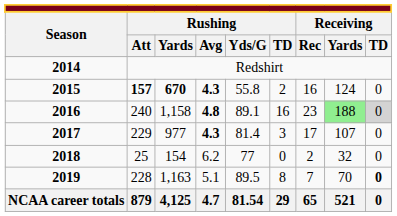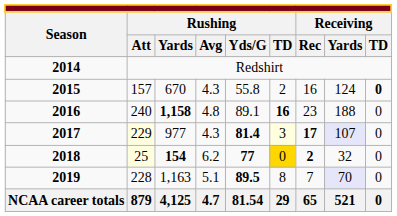2015 | column 2: bold -> normal
2015 | column 3: bold -> normal
2015 | column 4: bold -> normal
2015 | column 9: normal -> bold
2016 | column 3: normal -> bold
2016 | column 4: bold -> normal
2016 | column 6: normal -> bold
2016 | column 8: lightgreen background -> no background
2016 | column 9: lightgrey background -> no background
2017 | column 2: no background -> lightyellow background
2017 | column 4: bold -> normal
2017 | column 5: normal -> bold
2017 | column 6: no background -> lightyellow background
2017 | column 7: normal -> bold
2017 | column 8: no background -> lavender background
2018 | column 2: no background -> lightyellow background
2018 | column 3: normal -> bold
2018 | column 5: normal -> bold
2018 | column 6: no background -> gold background
2018 | column 7: normal -> bold
2019 | column 5: normal -> bold
2019 | column 8: no background -> lavender background
2019 | column 9: bold -> normal
